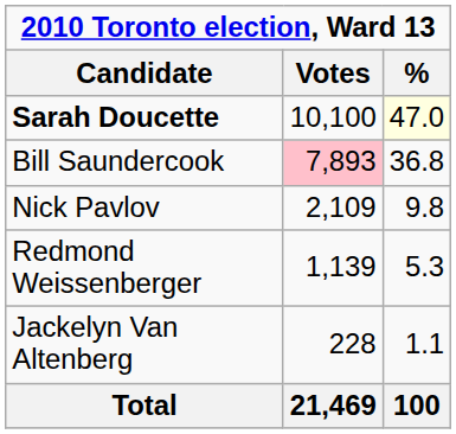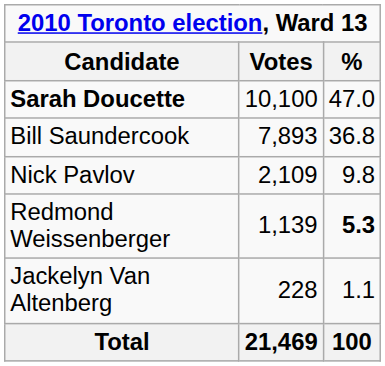Sarah Doucette | %: lightyellow background -> no background
Bill Saundercook | Votes: pink background -> no background
Redmond Weissenberger | %: normal -> bold
